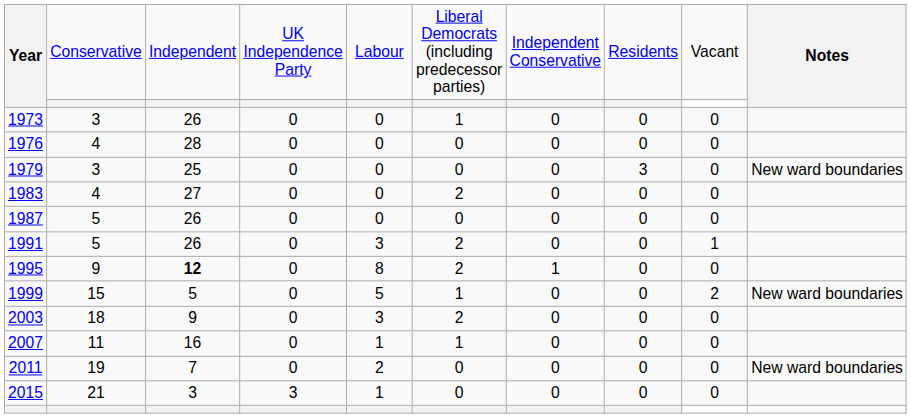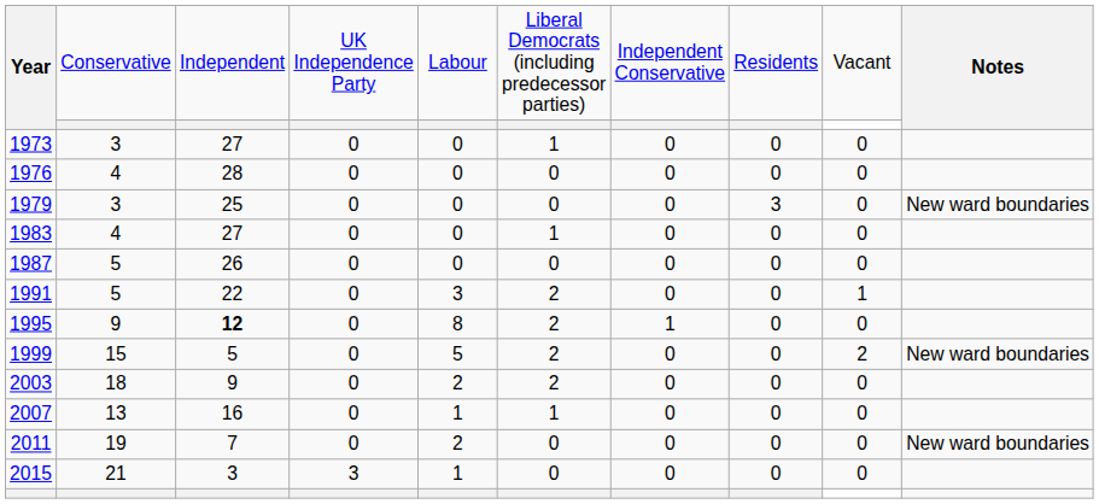1973 | column 3: 26 -> 27
1983 | column 6: 2 -> 1
1991 | column 3: 26 -> 22
1999 | column 6: 1 -> 2
2003 | column 5: 3 -> 2
2007 | column 2: 11 -> 13
